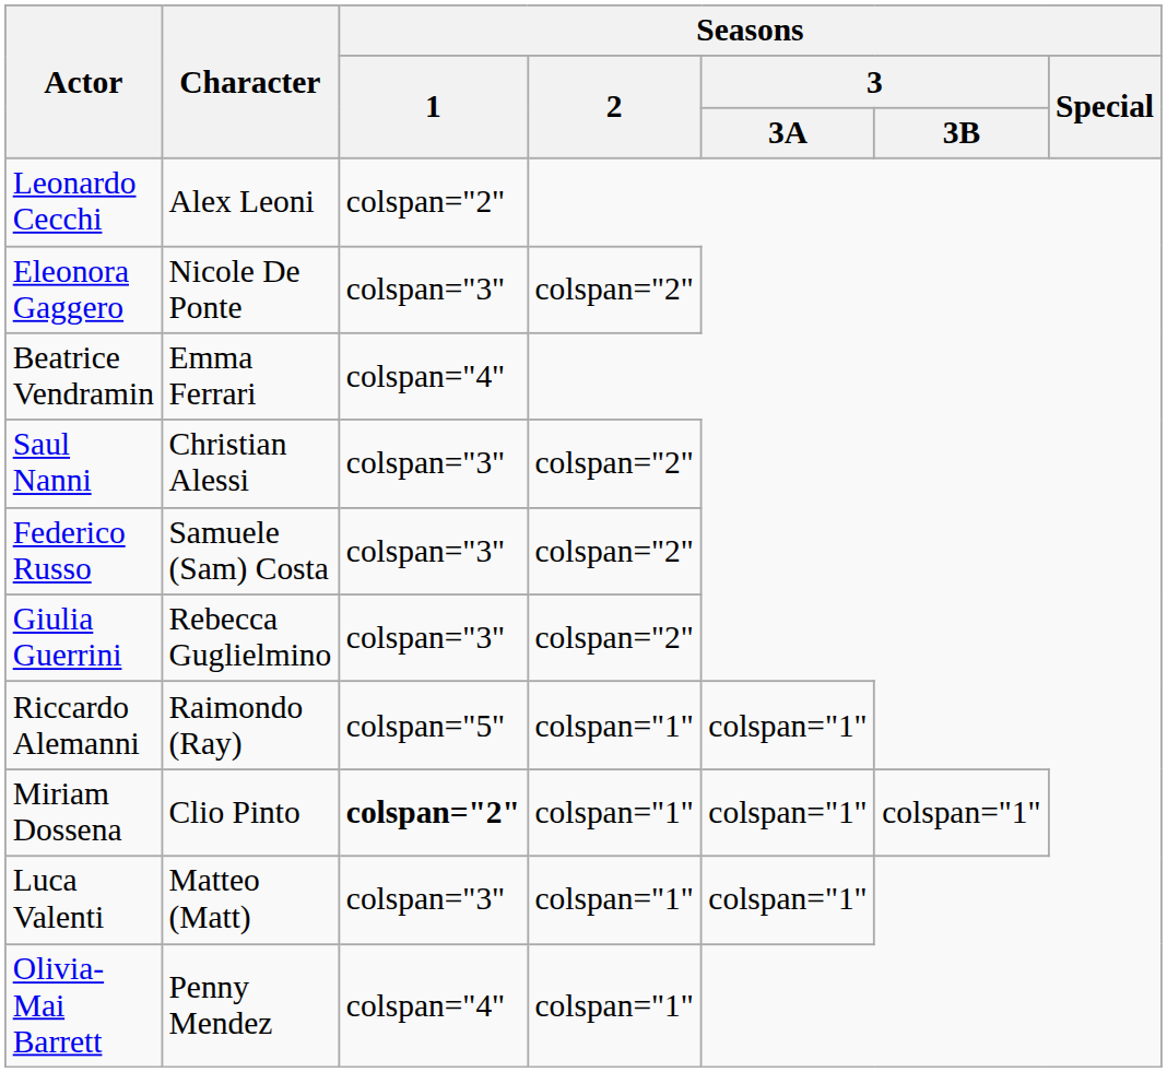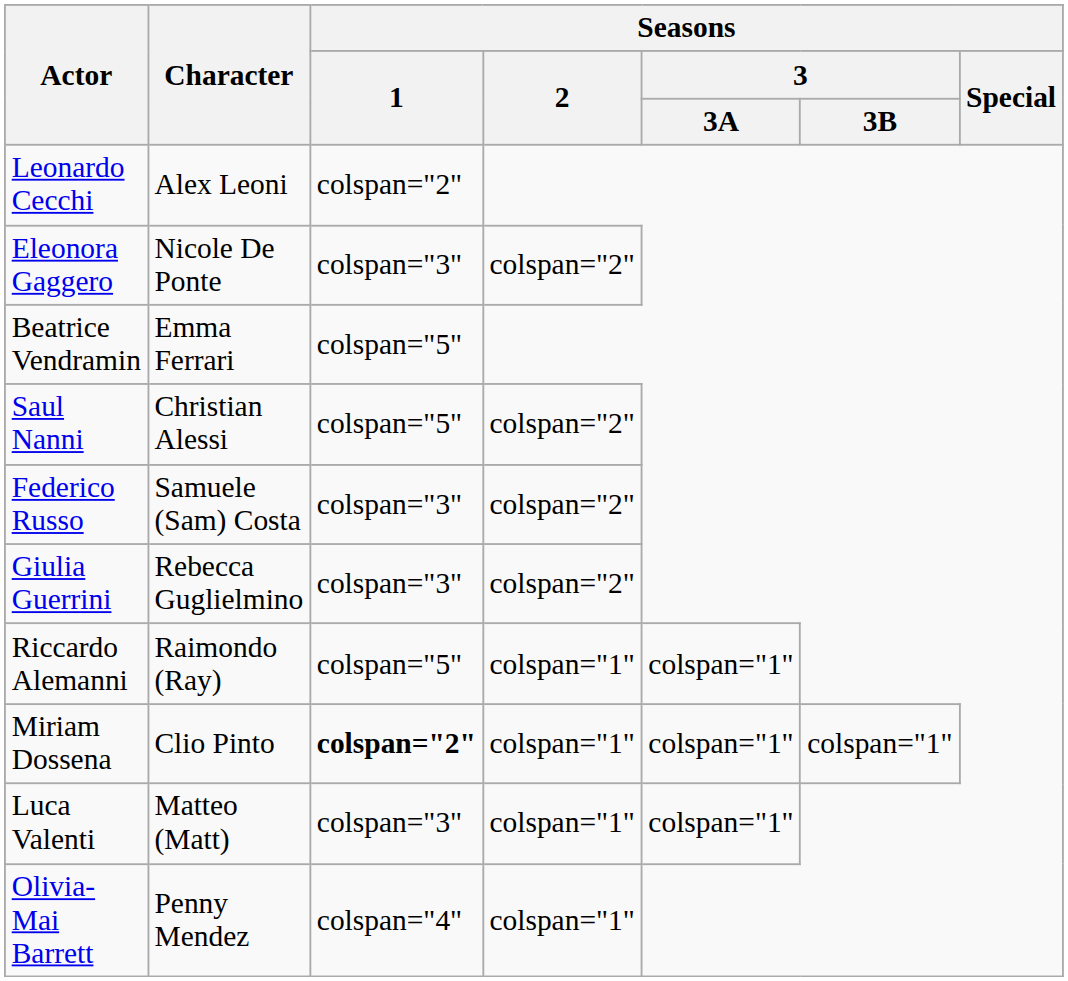Beatrice Vendramin | Seasons / 1: colspan="4" -> colspan="5"
Saul Nanni | Seasons / 1: colspan="3" -> colspan="5"
